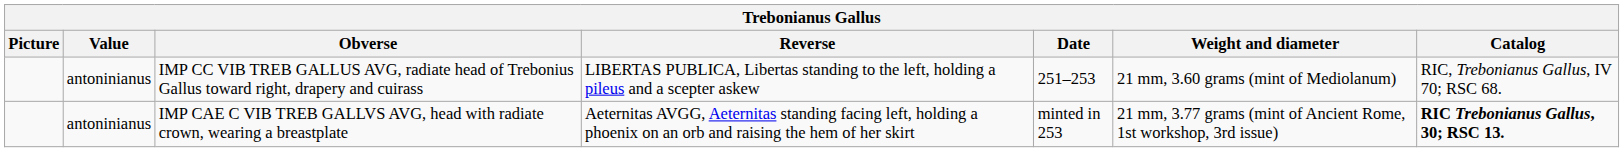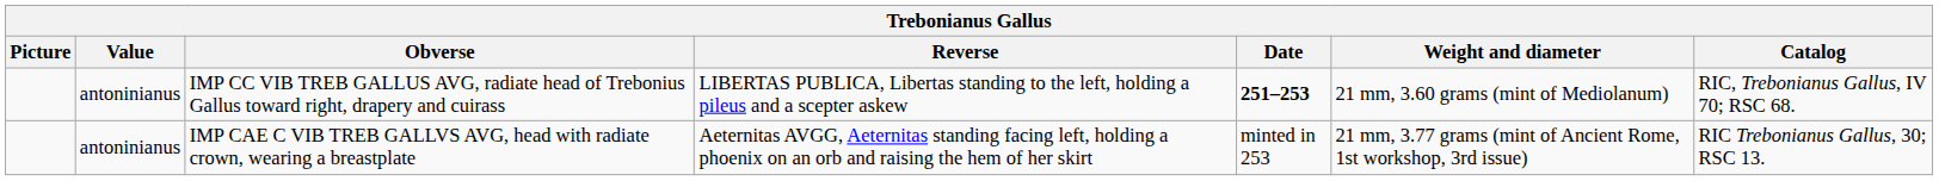row 3 | Date: normal -> bold
row 4 | Catalog: bold -> normal
